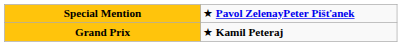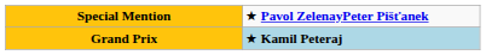Grand Prix | column 2: no background -> lightblue background
